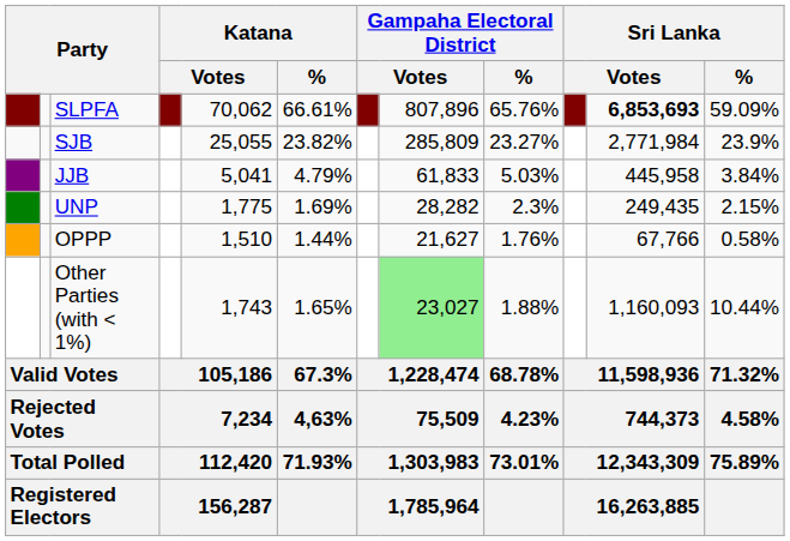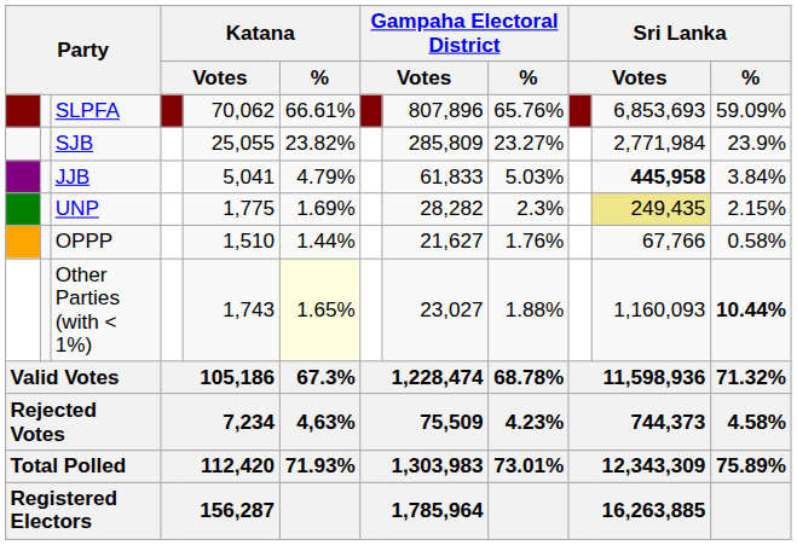SLPFA | column 11: bold -> normal
JJB | column 11: normal -> bold
UNP | column 11: no background -> khaki background
Other Parties (with < 1%) | Katana / %: no background -> lightyellow background
Other Parties (with < 1%) | column 8: lightgreen background -> no background
Other Parties (with < 1%) | Sri Lanka / %: normal -> bold
